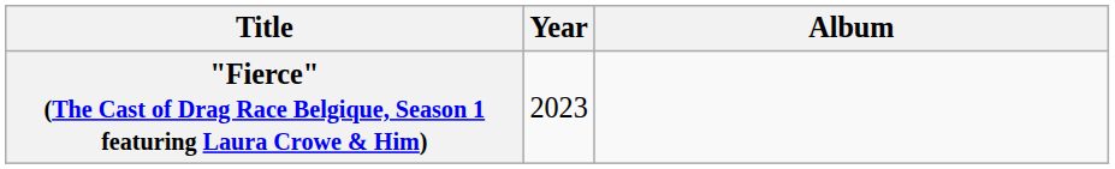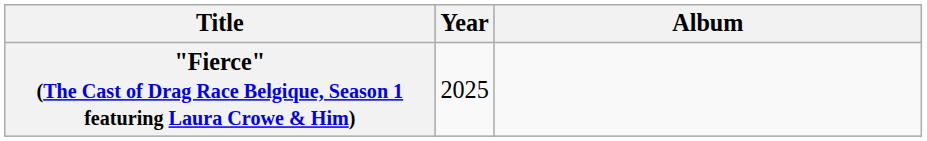row 2 | Year: 2023 -> 2025
